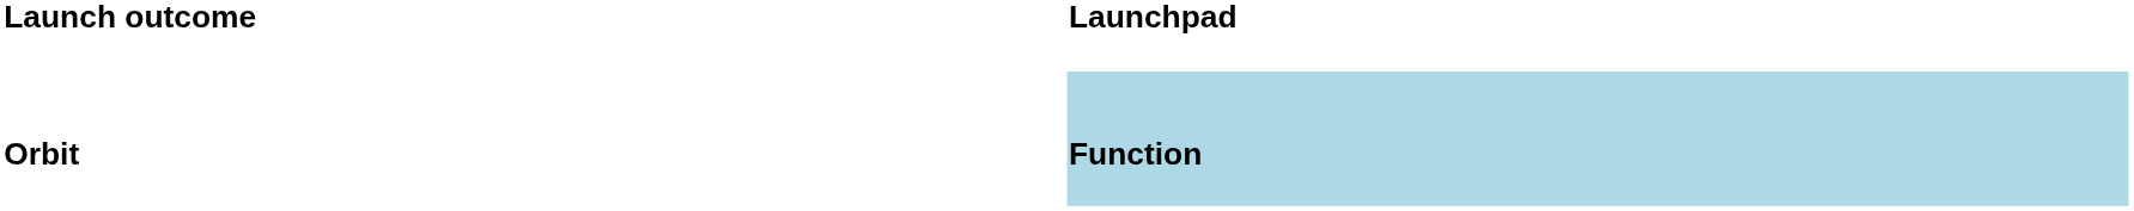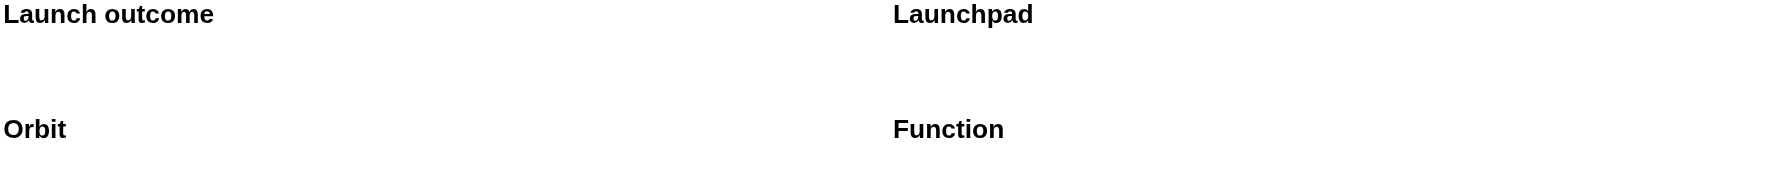Orbit | column 2: lightblue background -> no background
